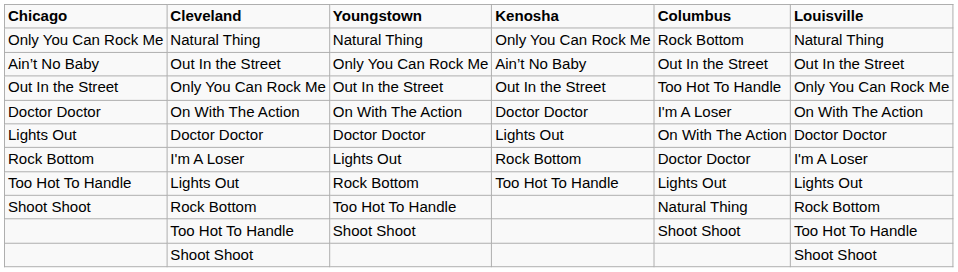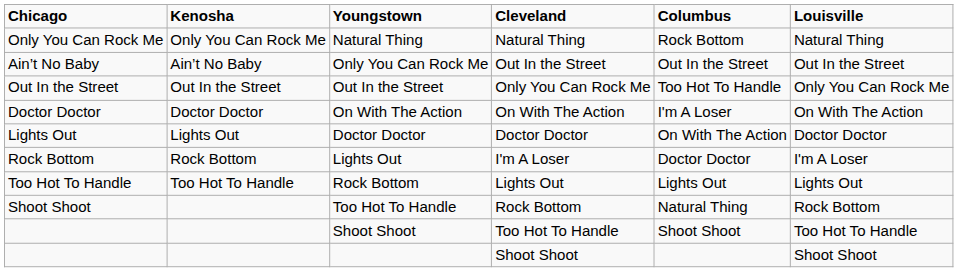columns swapped: Kenosha <-> Cleveland
